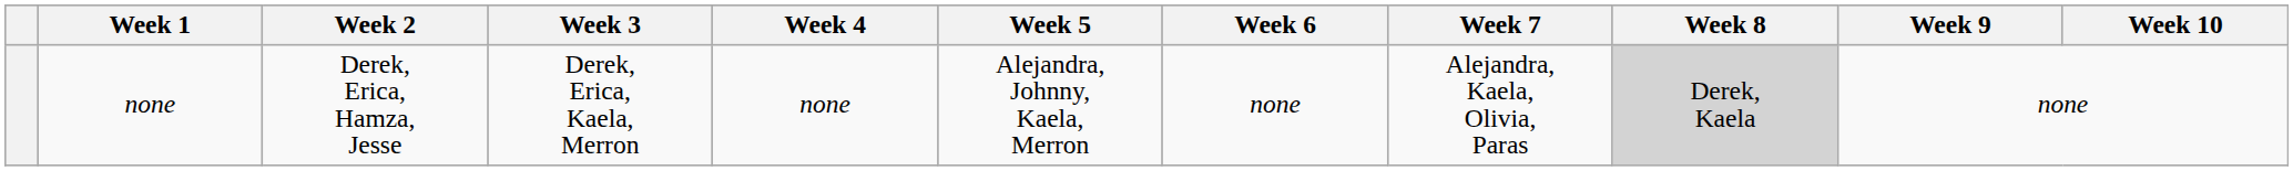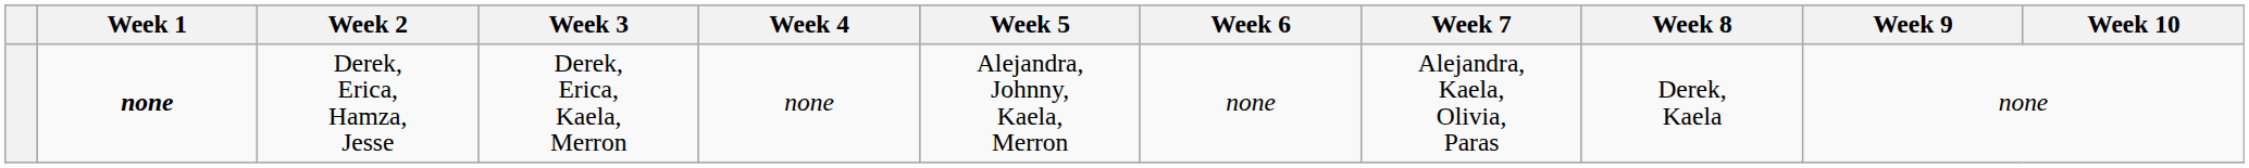row 2 | Week 1: normal -> bold
row 2 | Week 8: lightgrey background -> no background
